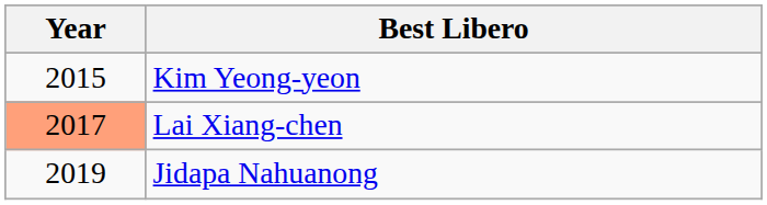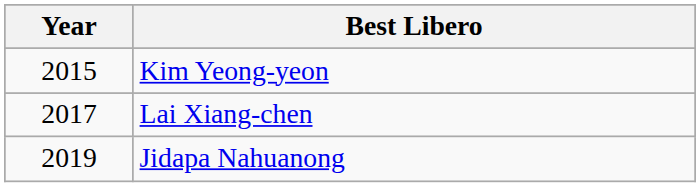Lai Xiang-chen | Year: lightsalmon background -> no background
